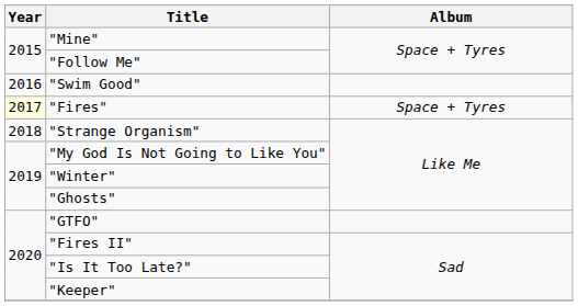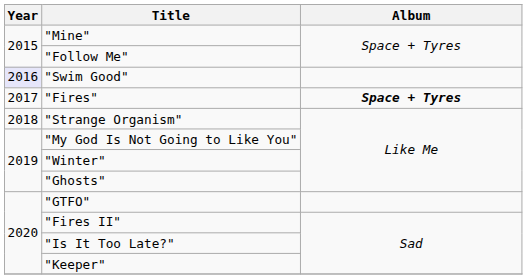"Swim Good" | Year: no background -> lavender background
"Fires" | Year: lightyellow background -> no background
"Fires" | Album: normal -> bold
